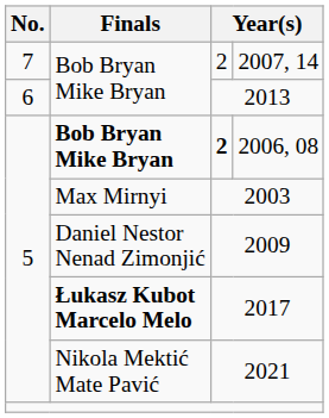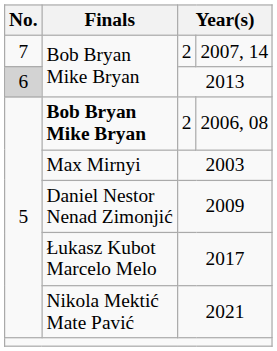2013 | No.: no background -> lightgrey background
2006, 08 | column 3: bold -> normal
2017 | Finals: bold -> normal
